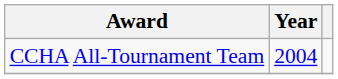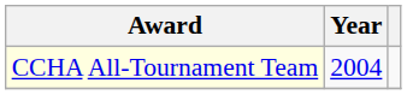row 2 | Award: no background -> lightyellow background
